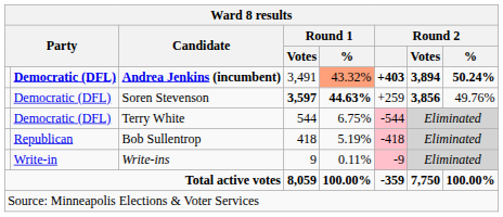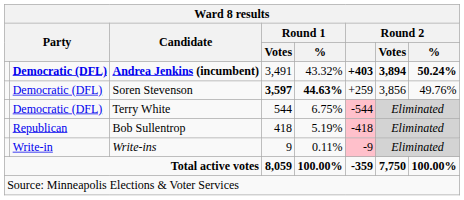Andrea Jenkins (incumbent) | Round 1 / %: lightsalmon background -> no background
Soren Stevenson | Round 2 / Votes: bold -> normal
